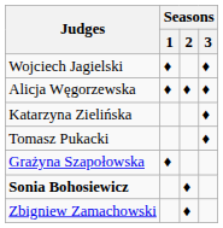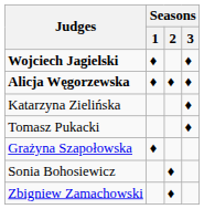Wojciech Jagielski | Judges: normal -> bold
Alicja Węgorzewska | Judges: normal -> bold
Sonia Bohosiewicz | Judges: bold -> normal
